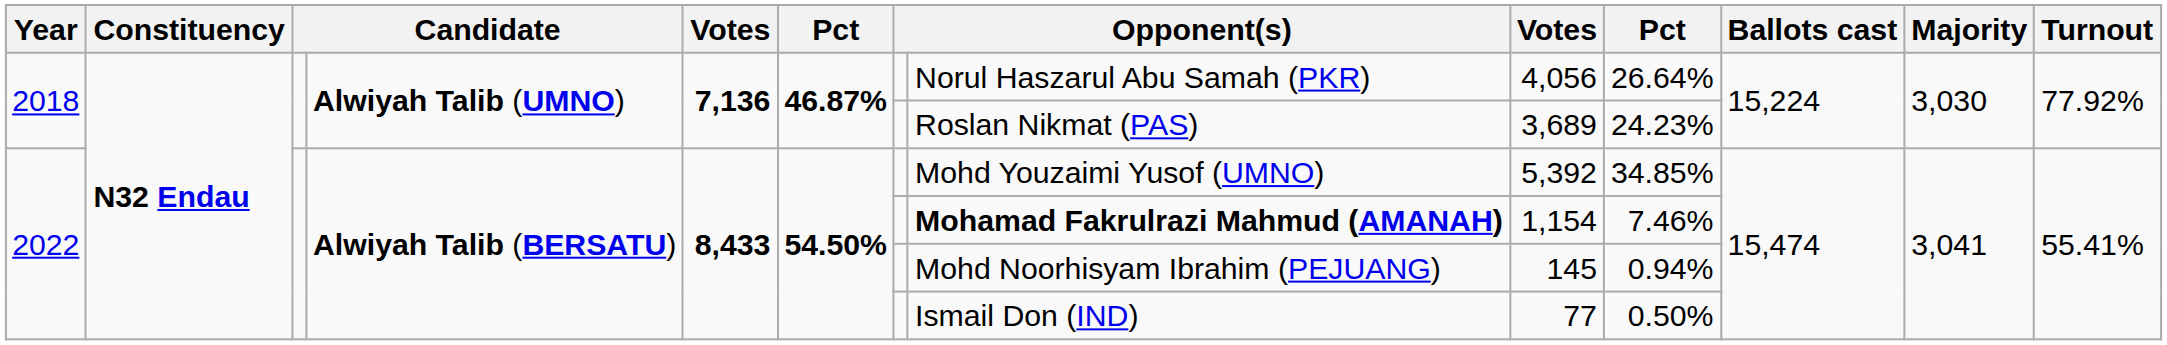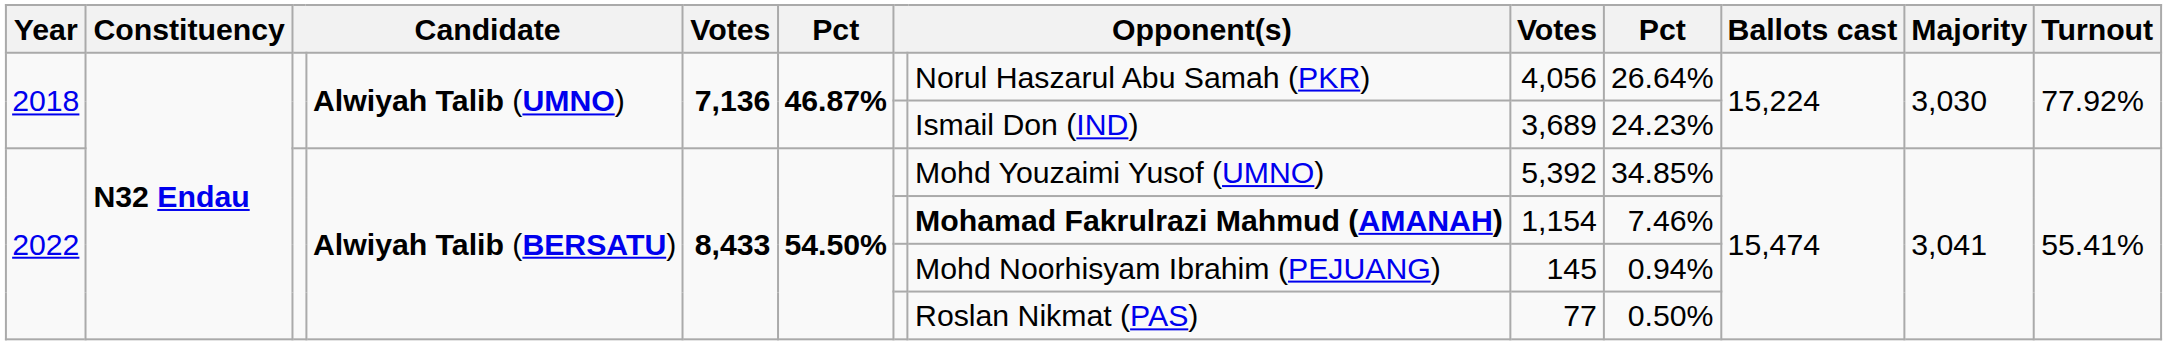row 3 | column 8: Roslan Nikmat (PAS) -> Ismail Don (IND)
row 7 | column 8: Ismail Don (IND) -> Roslan Nikmat (PAS)
